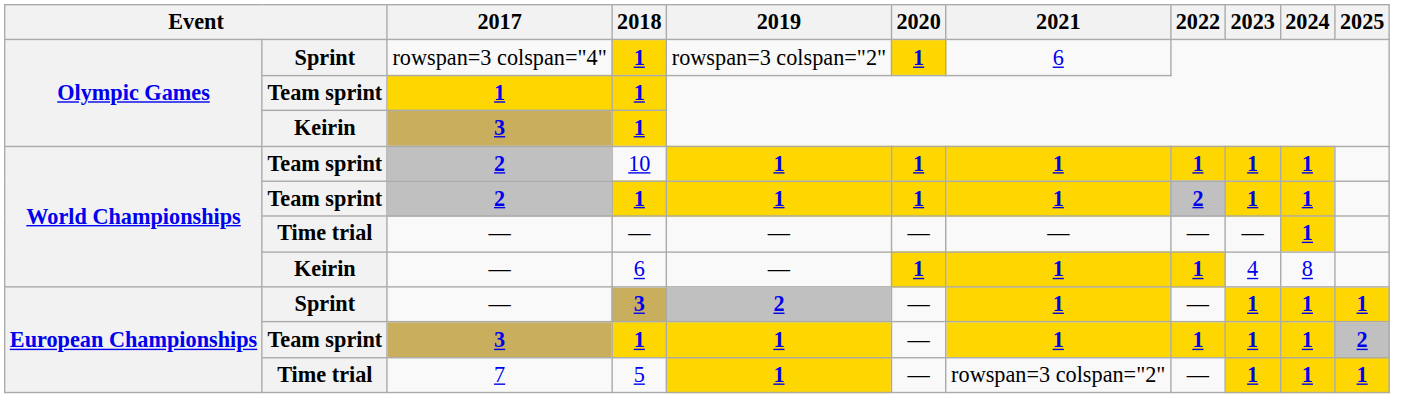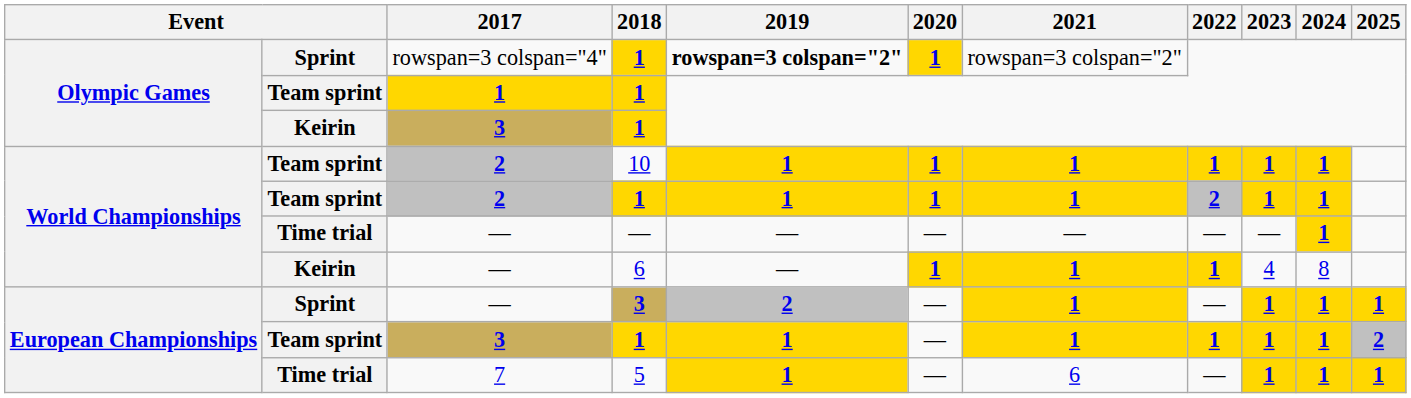rowspan=3 colspan="4" / 1 | 2019: normal -> bold
rowspan=3 colspan="4" / 1 | 2021: 6 -> rowspan=3 colspan="2"
5 | 2021: rowspan=3 colspan="2" -> 6
